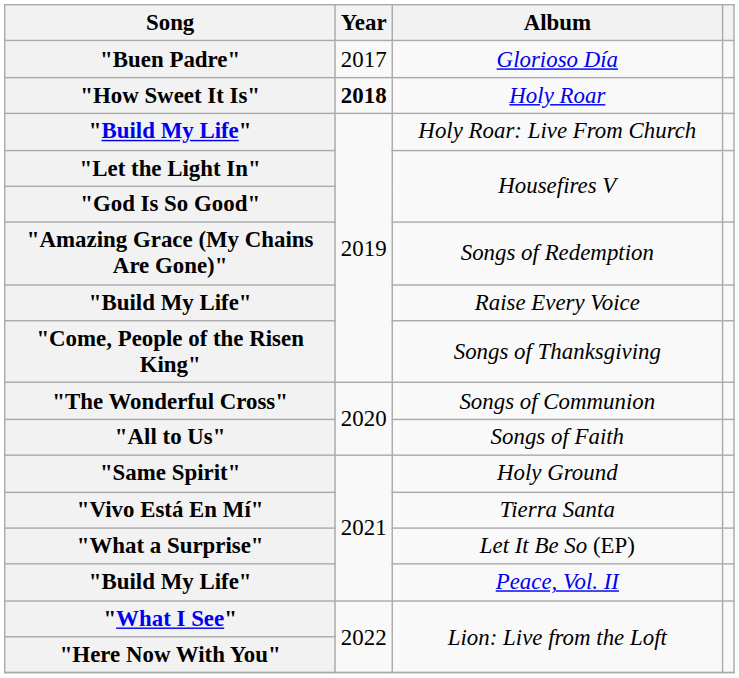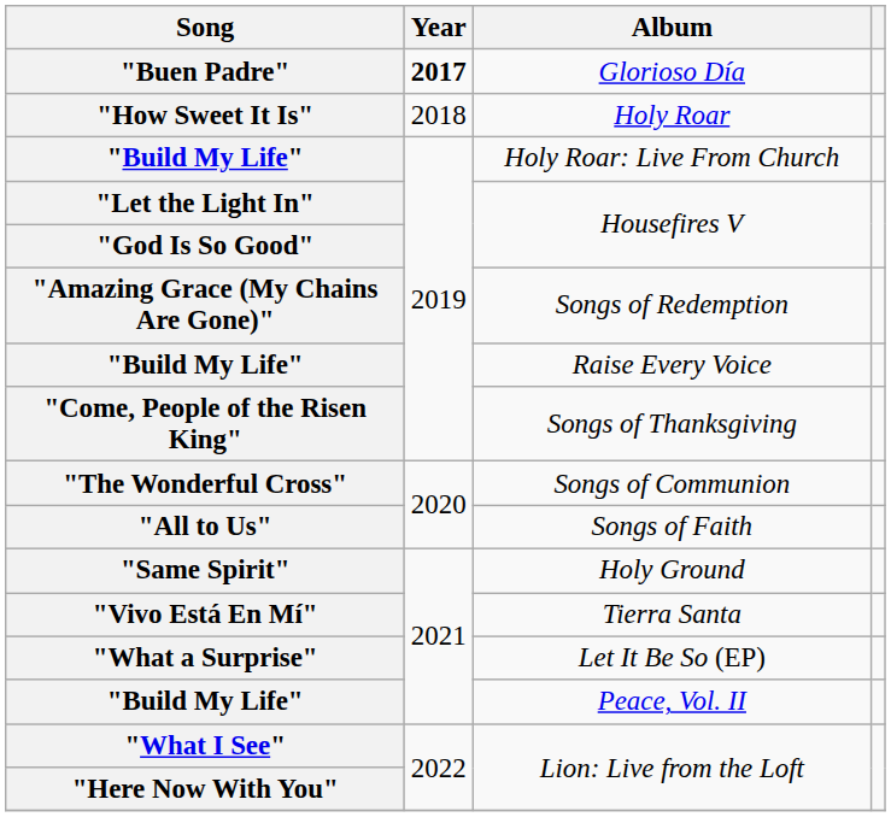Glorioso Día | Year: normal -> bold
Holy Roar | Year: bold -> normal
